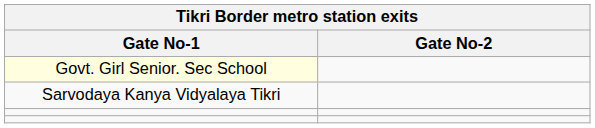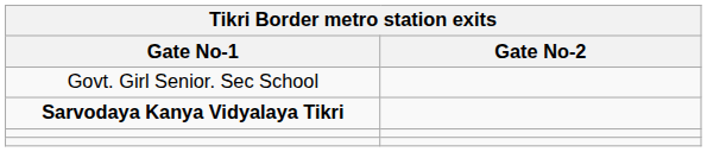Govt. Girl Senior. Sec School | Gate No-1: lightyellow background -> no background
Sarvodaya Kanya Vidyalaya Tikri | Gate No-1: normal -> bold
